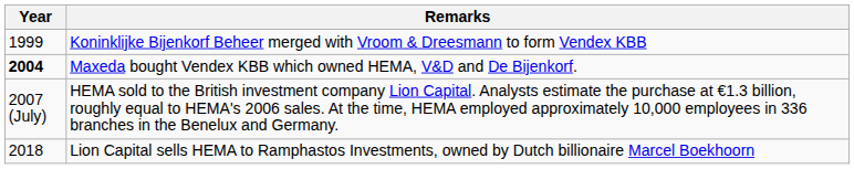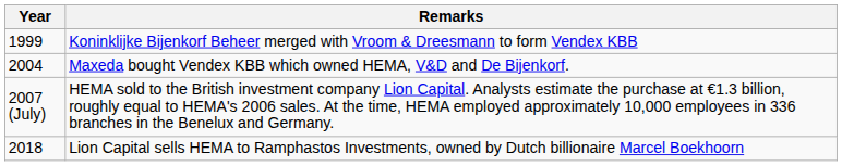row 3 | Year: bold -> normal
